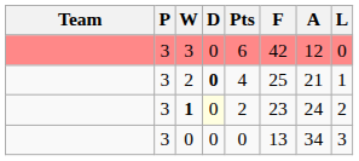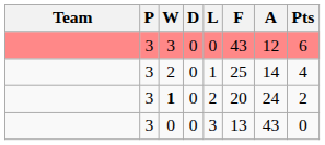columns swapped: L <-> Pts
row 2 | F: 42 -> 43
row 3 | D: bold -> normal
row 3 | A: 21 -> 14
row 4 | D: lightyellow background -> no background
row 4 | F: 23 -> 20
row 5 | A: 34 -> 43
